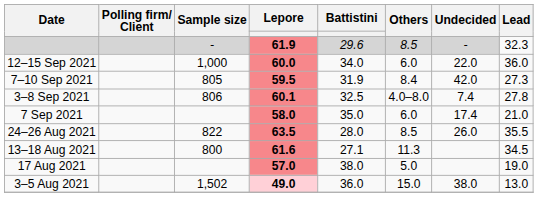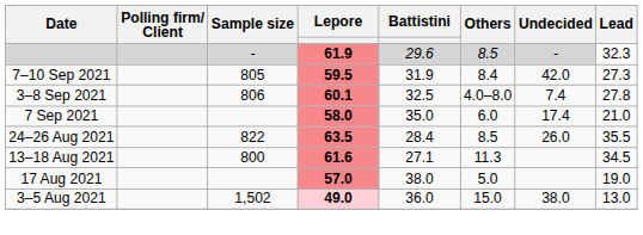- row: 12–15 Sep 2021 | 1,000 | 60.0 | 34.0 | 6.0 | 22.0 | 36.0
24–26 Aug 2021 | Battistini: 28.0 -> 28.4
